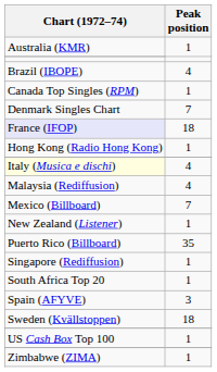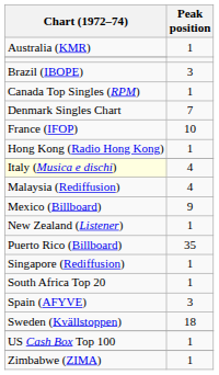row 4 | Peak position: 4 -> 3
row 7 | Chart (1972–74): lavender background -> no background
row 7 | Peak position: 18 -> 10
row 11 | Peak position: 7 -> 9
